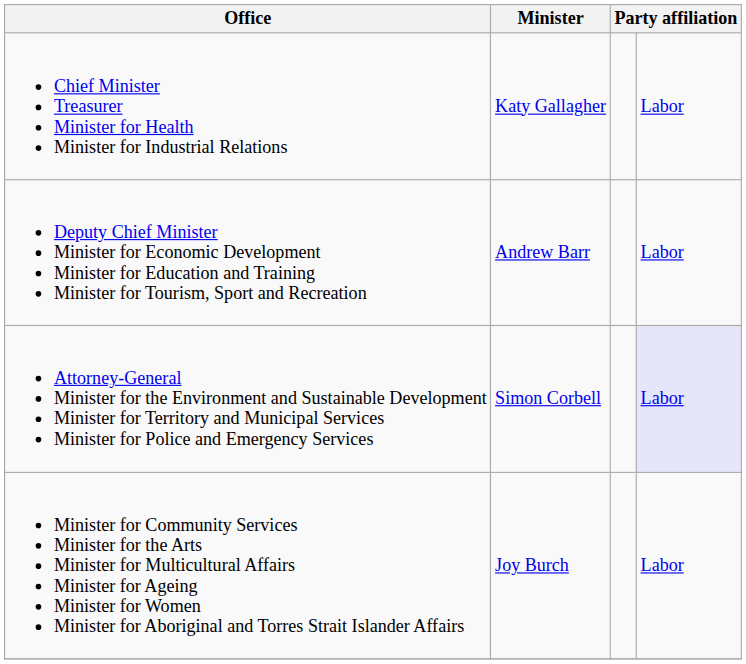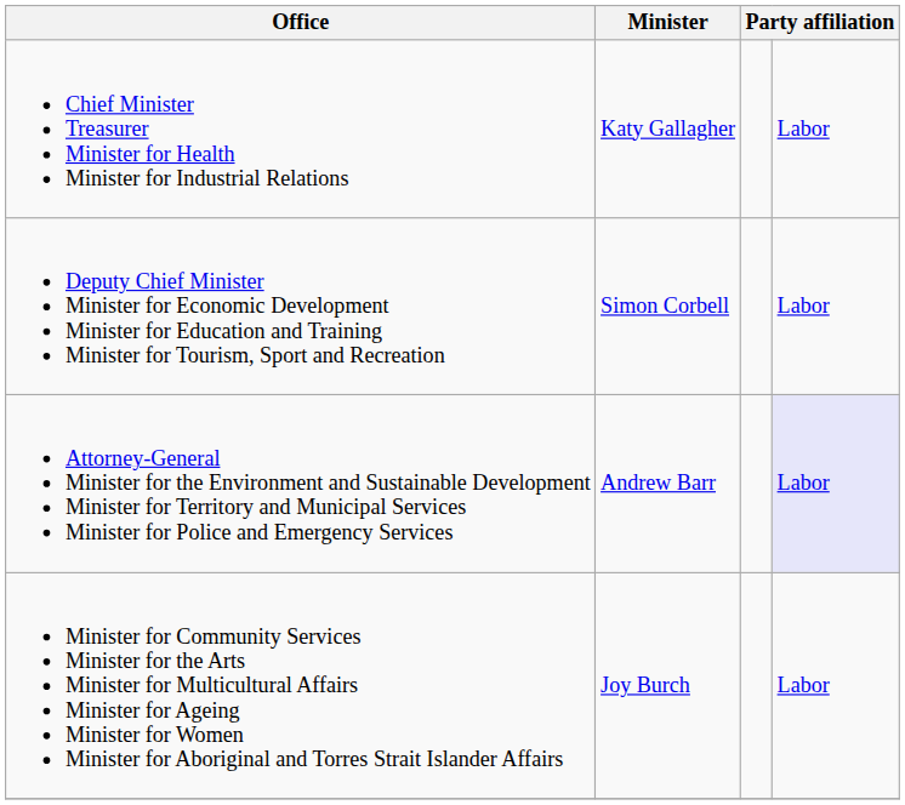row 3 | Minister: Andrew Barr -> Simon Corbell
row 4 | Minister: Simon Corbell -> Andrew Barr
